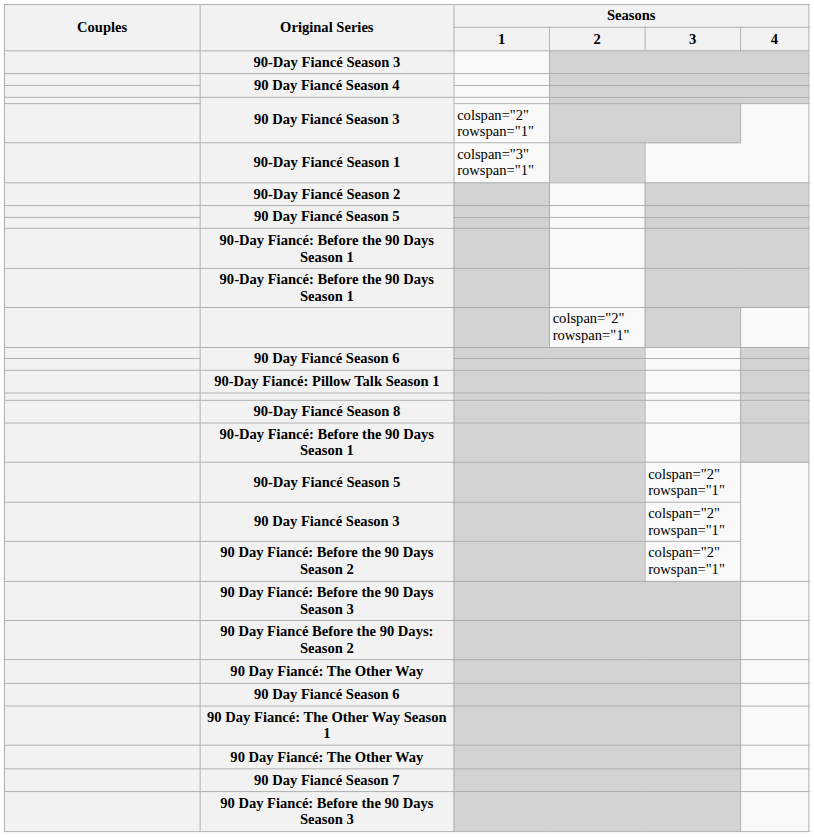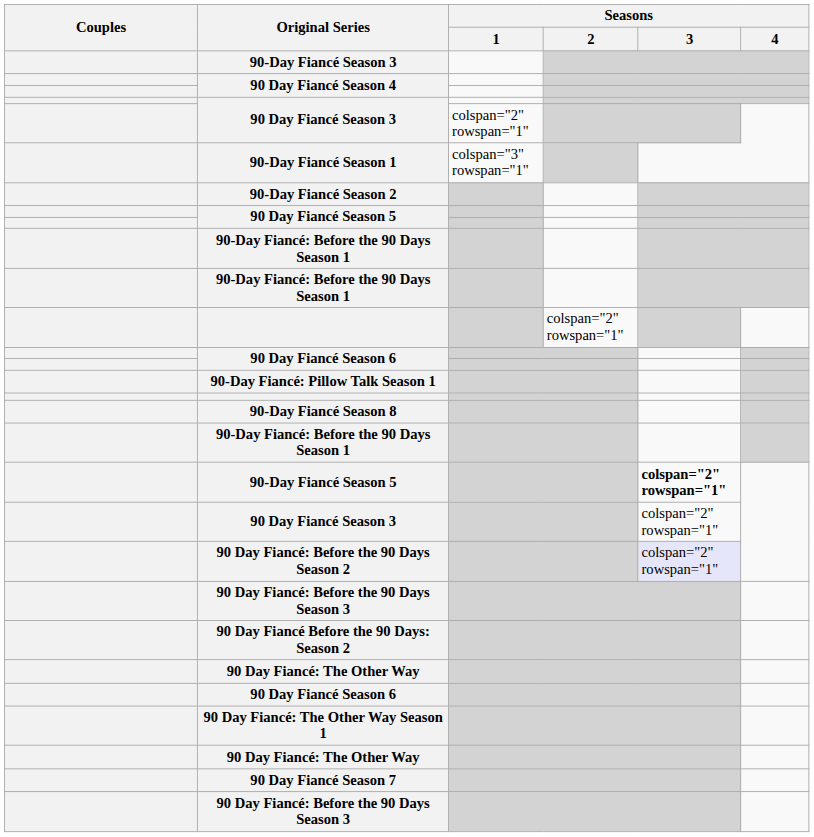90-Day Fiancé Season 5 | Seasons / 3: normal -> bold
90 Day Fiancé: Before the 90 Days Season 2 | Seasons / 3: no background -> lavender background
